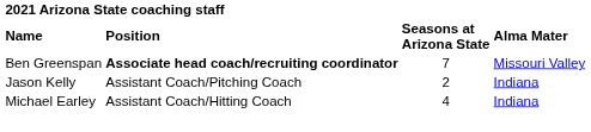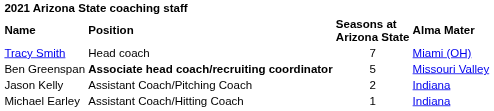+ row: Tracy Smith | Head coach | 7 | Miami (OH)
Ben Greenspan | Seasons at Arizona State: 7 -> 5
Michael Earley | Seasons at Arizona State: 4 -> 1
